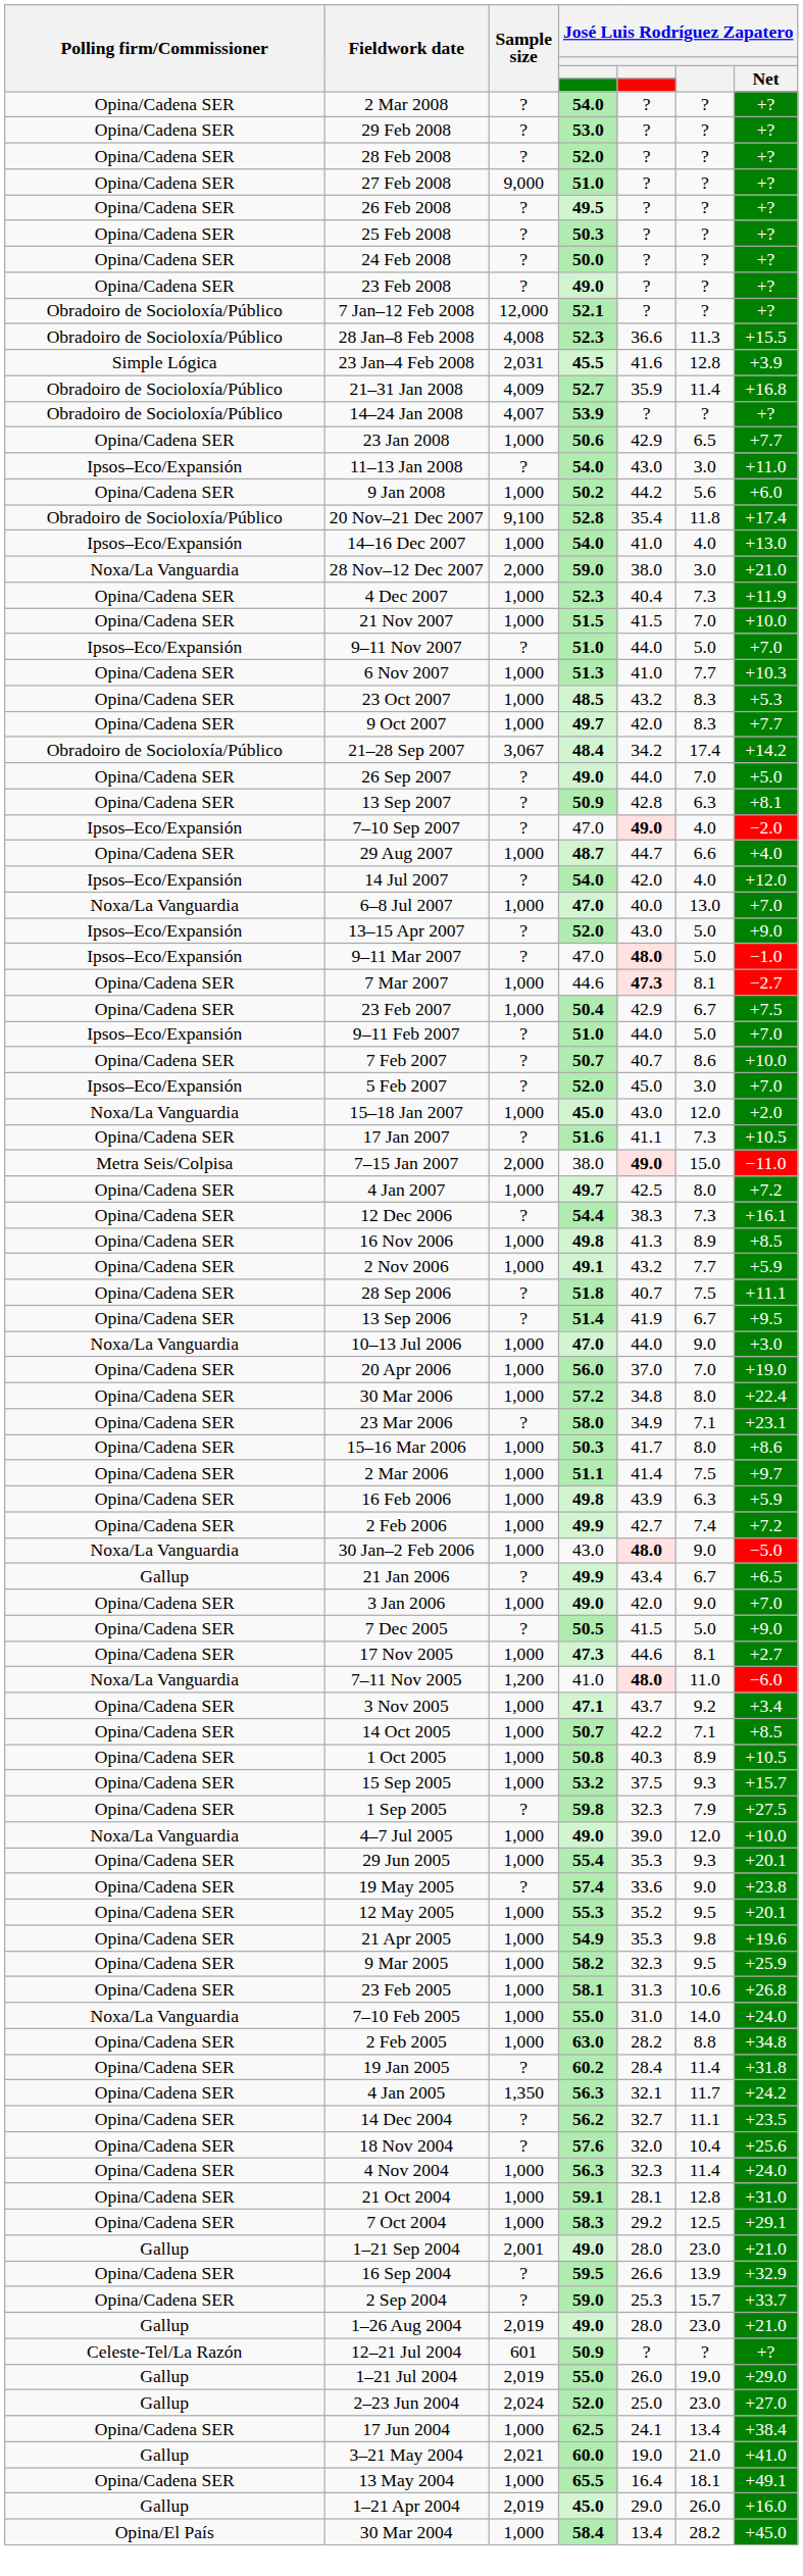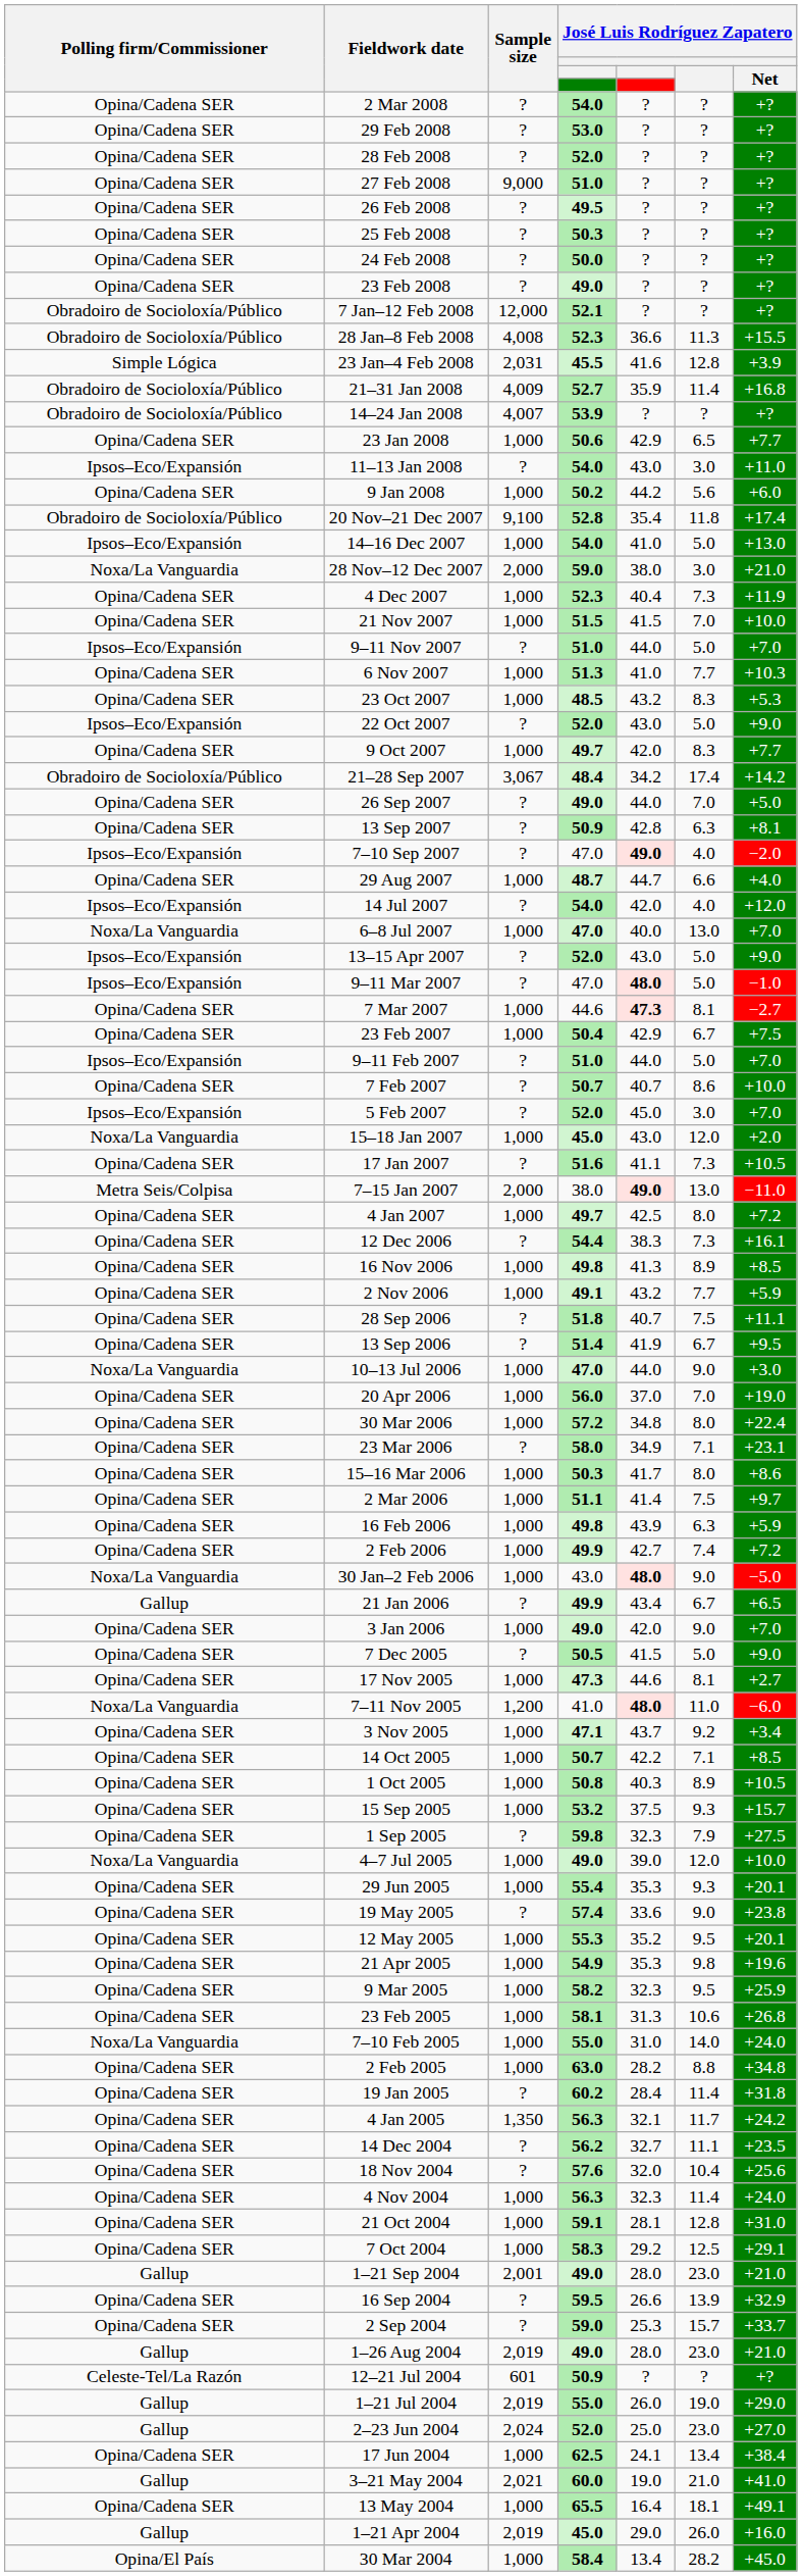14–16 Dec 2007 | column 6: 4.0 -> 5.0
+ row: Ipsos–Eco/Expansión | 22 Oct 2007 | ? | 52.0 | 43.0 | 5.0 | +9.0
7–15 Jan 2007 | column 6: 15.0 -> 13.0
